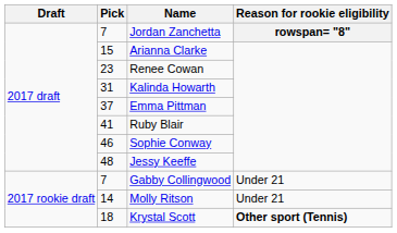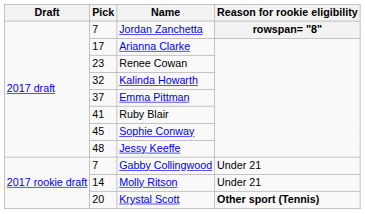Arianna Clarke | Pick: 15 -> 17
Kalinda Howarth | Pick: 31 -> 32
Sophie Conway | Pick: 46 -> 45
Krystal Scott | Pick: 18 -> 20
